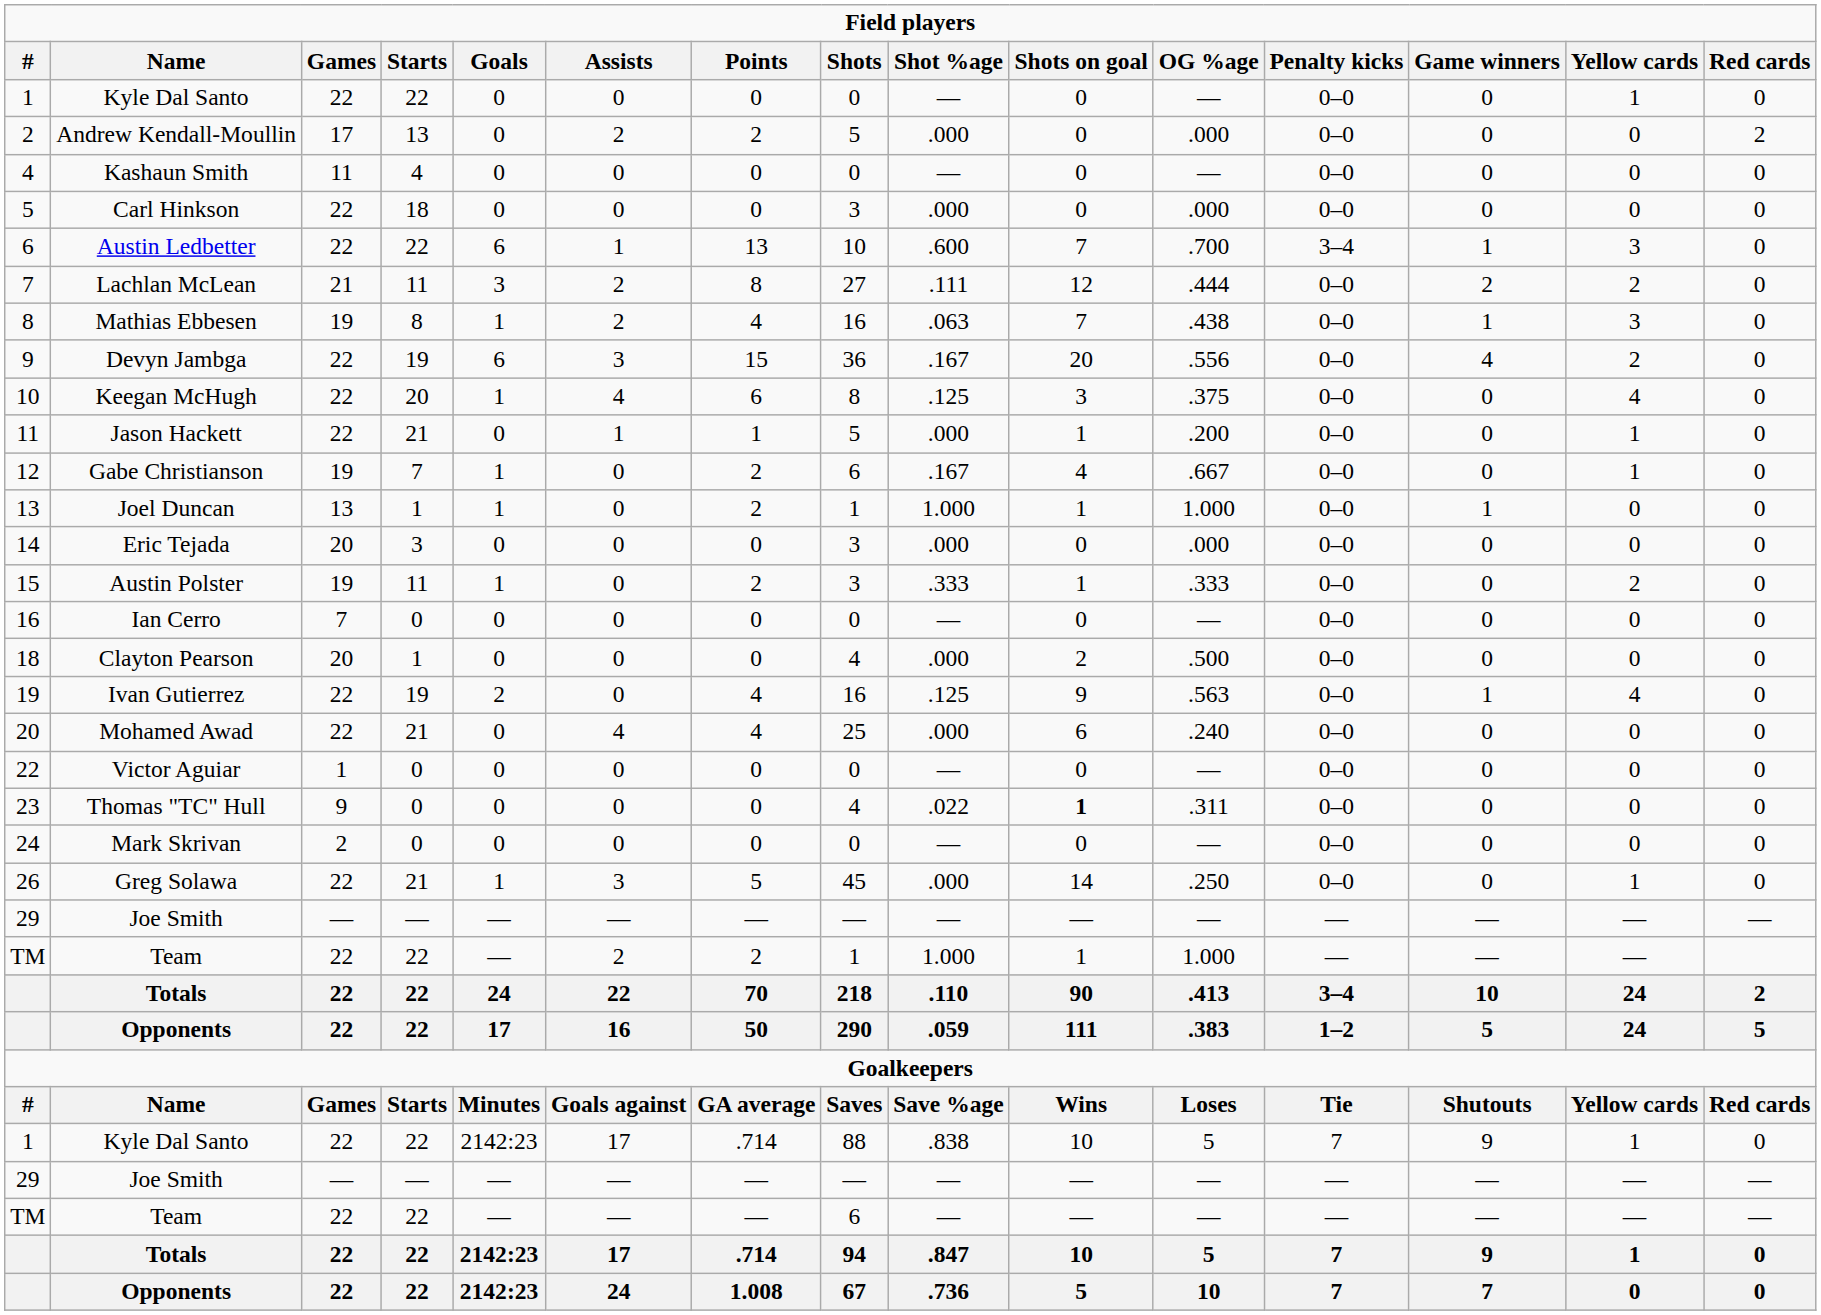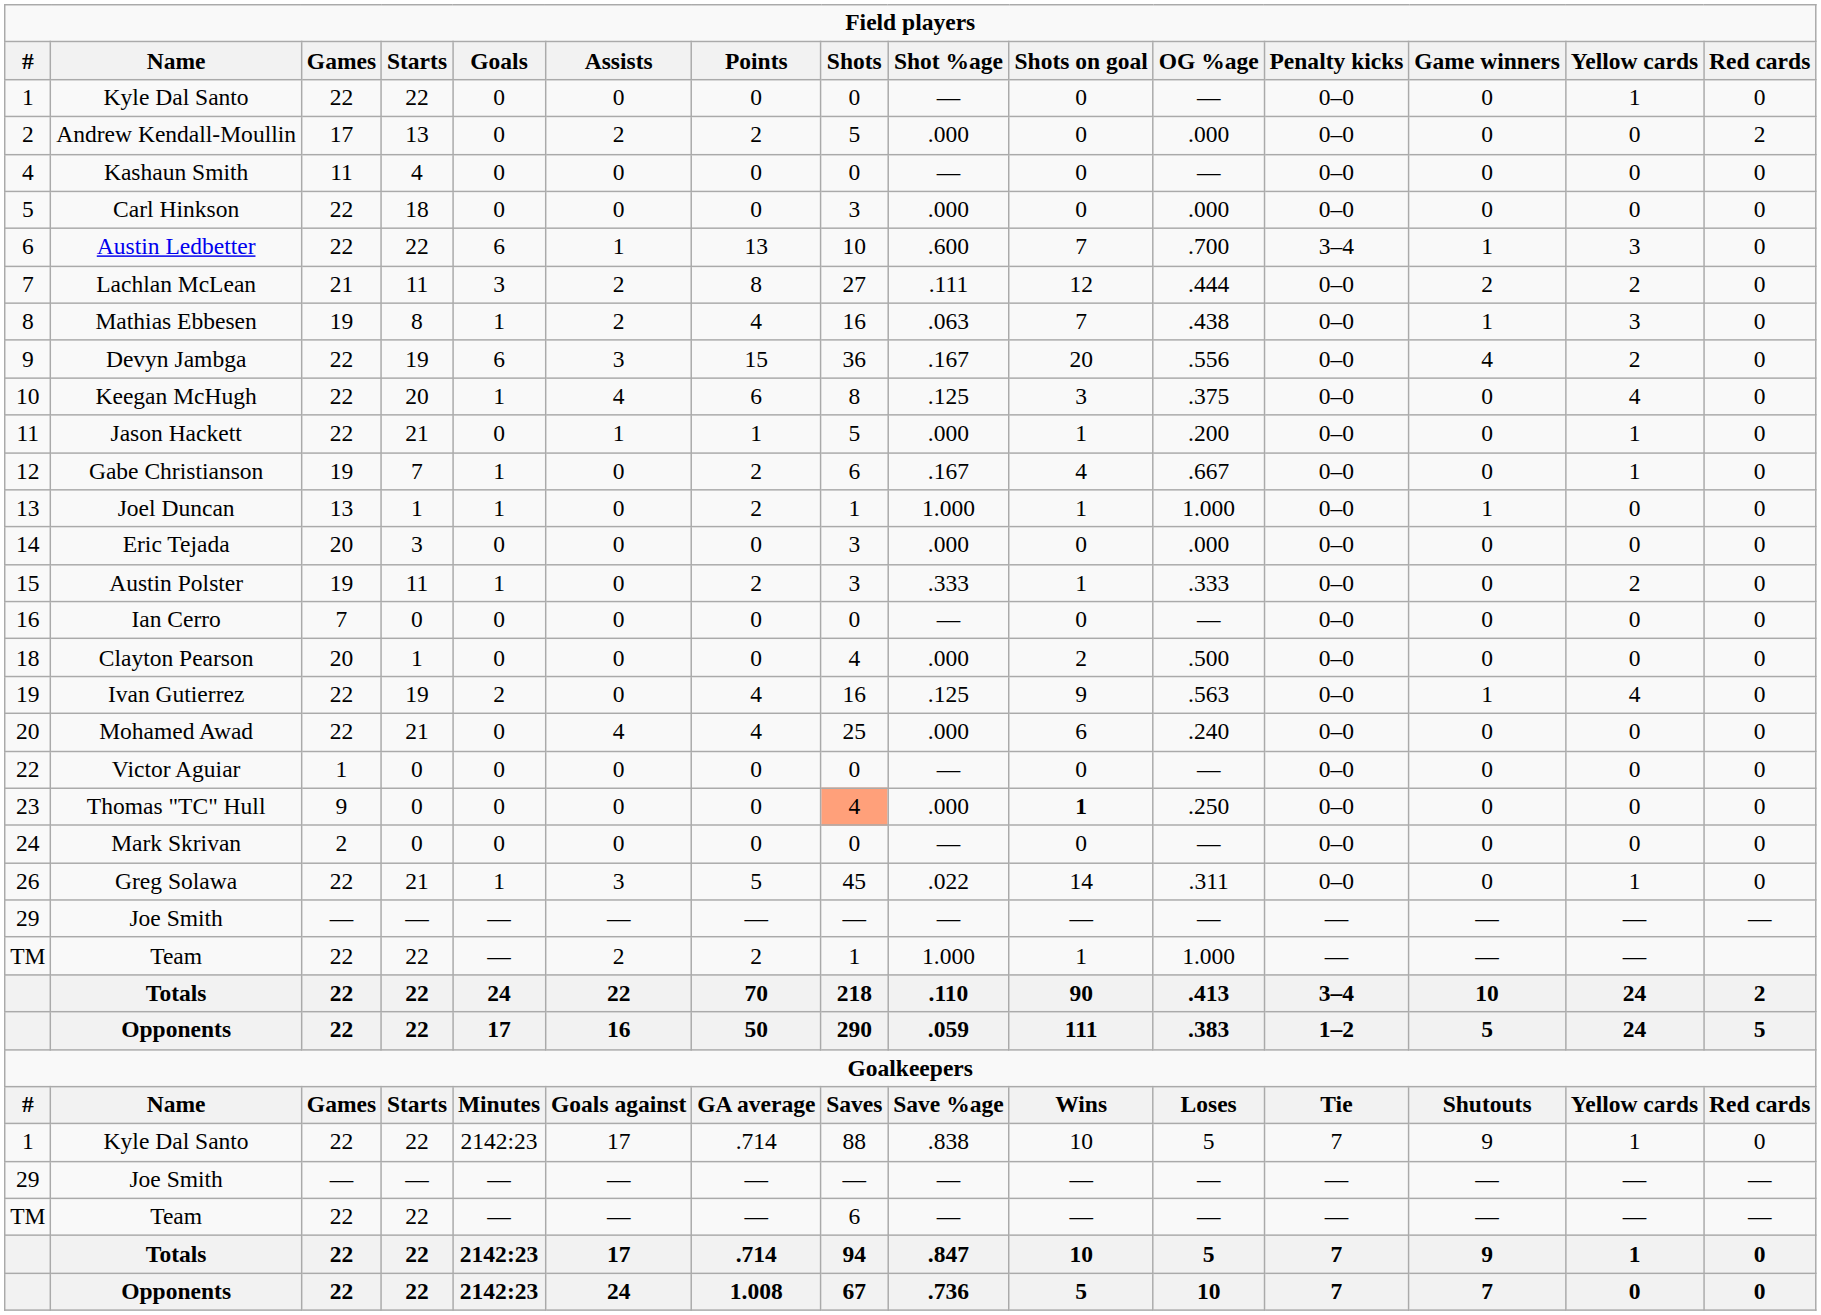23 | Shots: no background -> lightsalmon background
23 | Shot %age: .022 -> .000
23 | OG %age: .311 -> .250
26 | Shot %age: .000 -> .022
26 | OG %age: .250 -> .311
